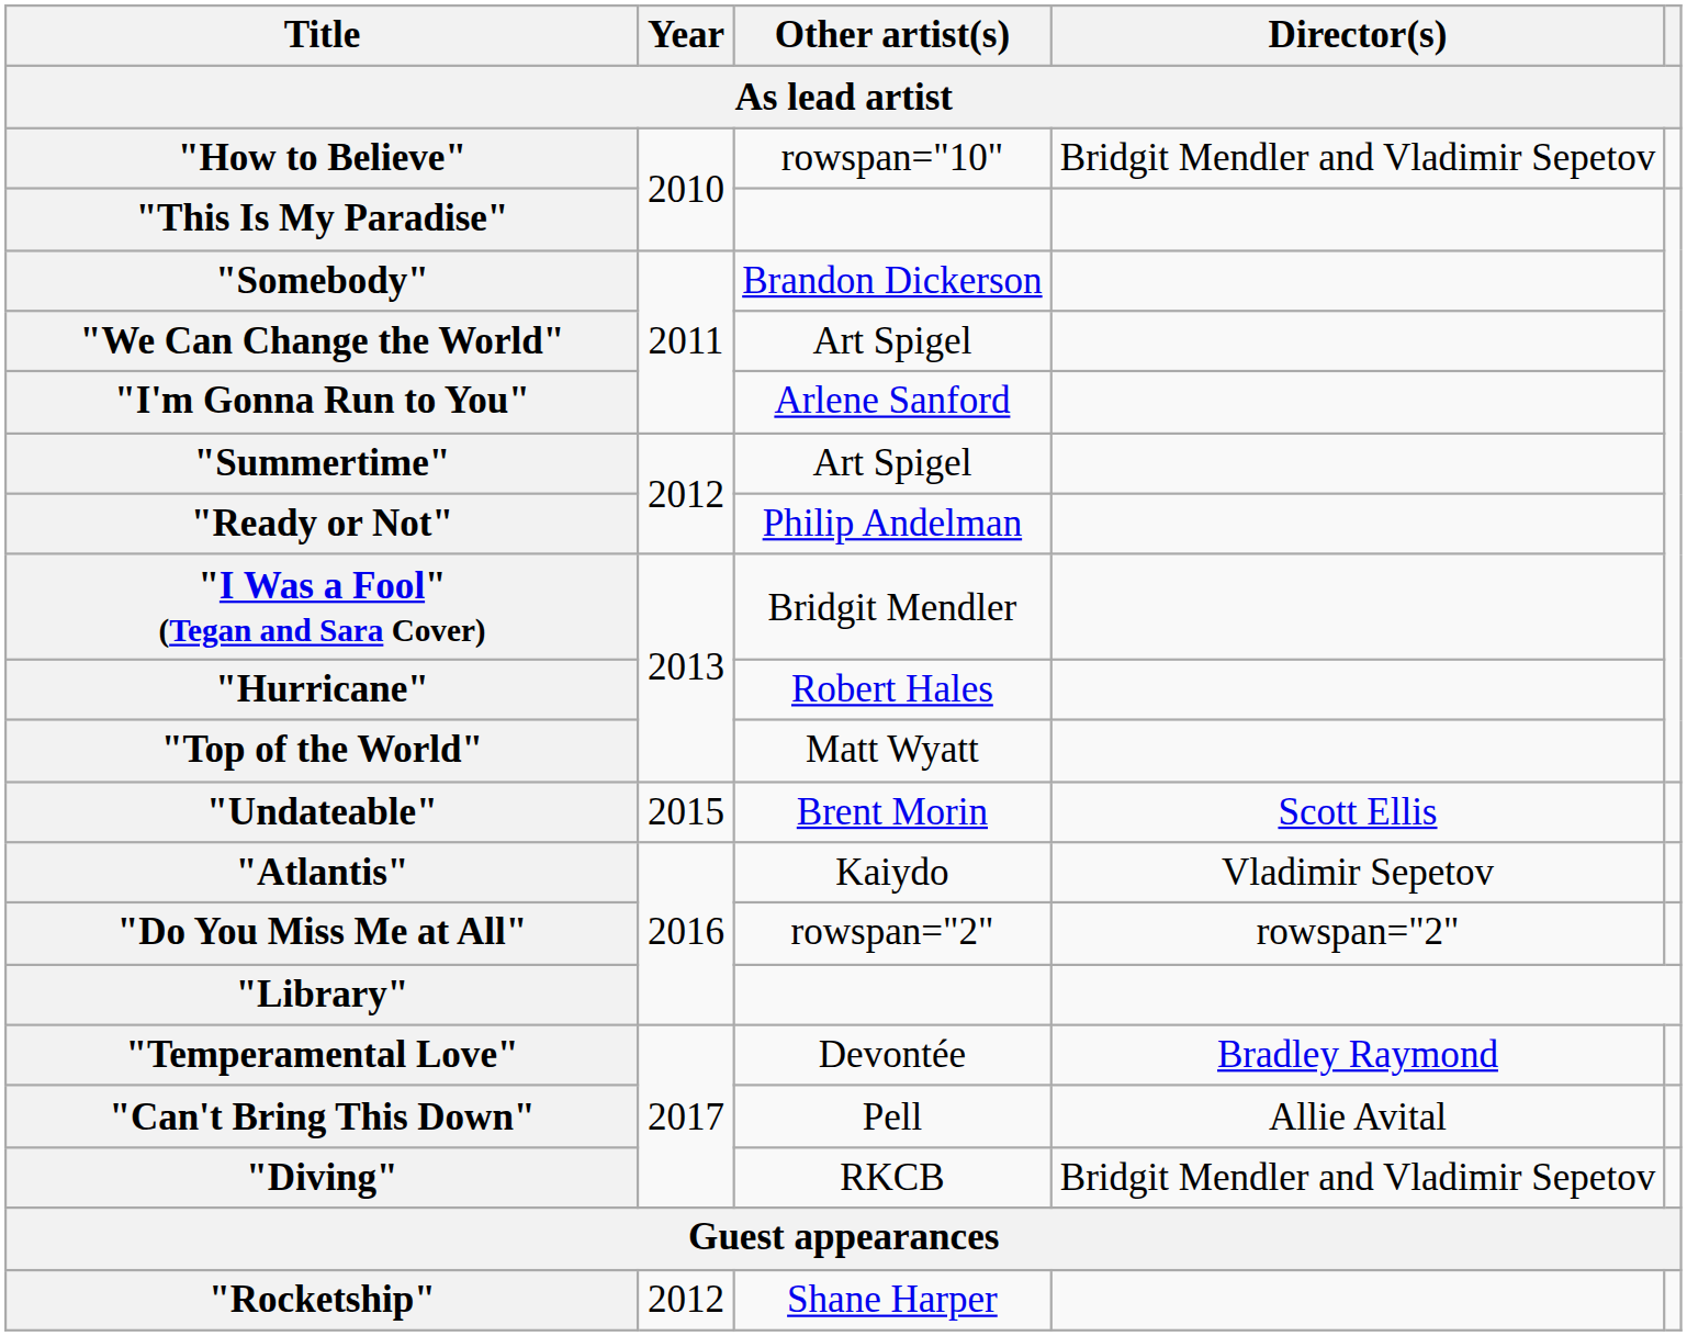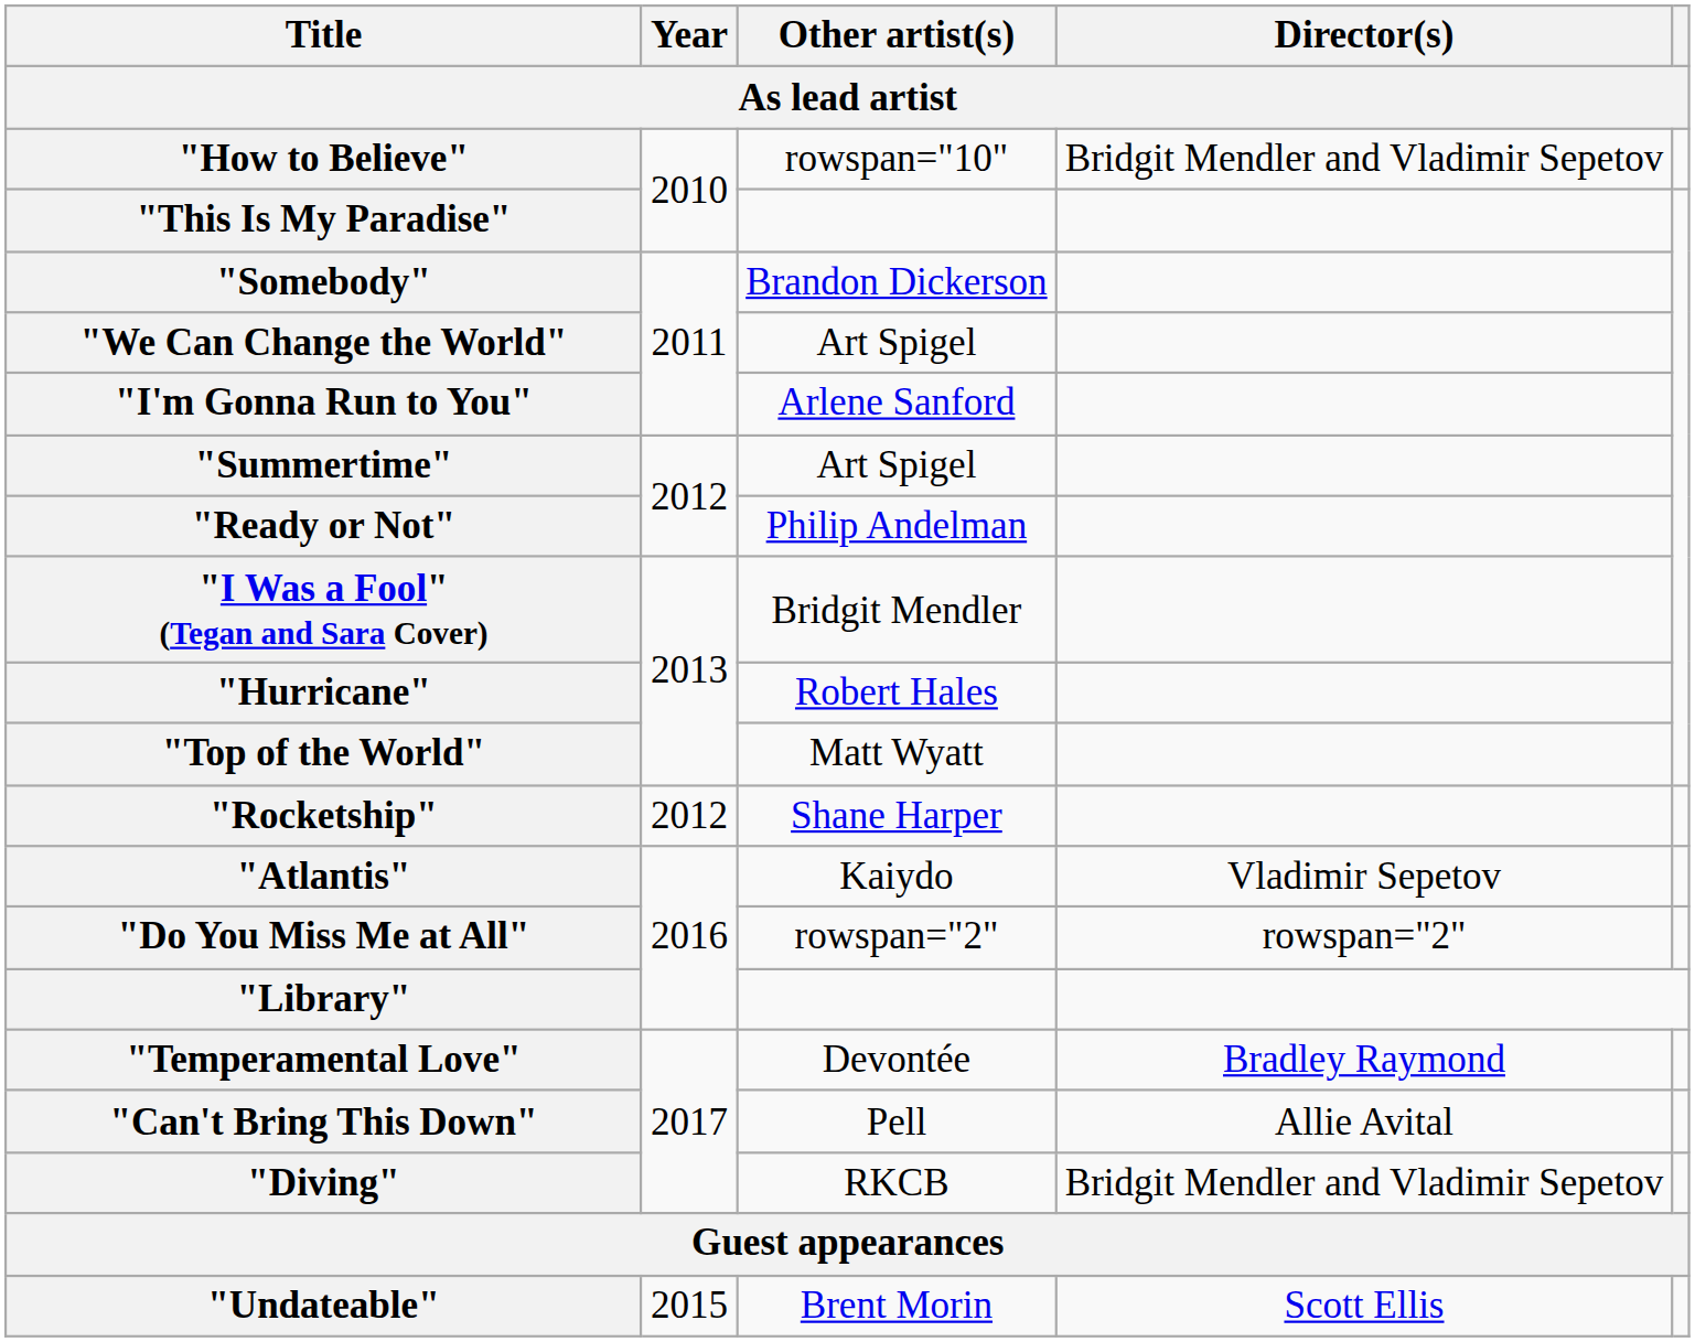rows swapped: "Undateable" <-> "Rocketship"
